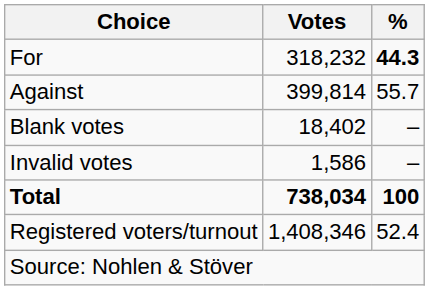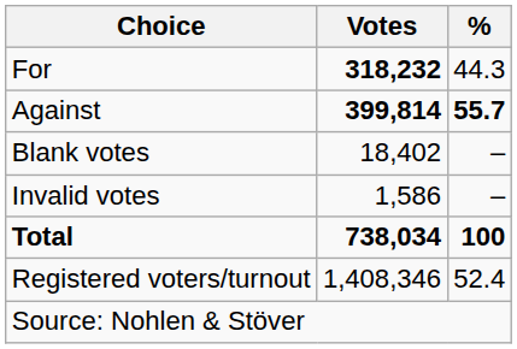For | Votes: normal -> bold
For | %: bold -> normal
Against | Votes: normal -> bold
Against | %: normal -> bold
